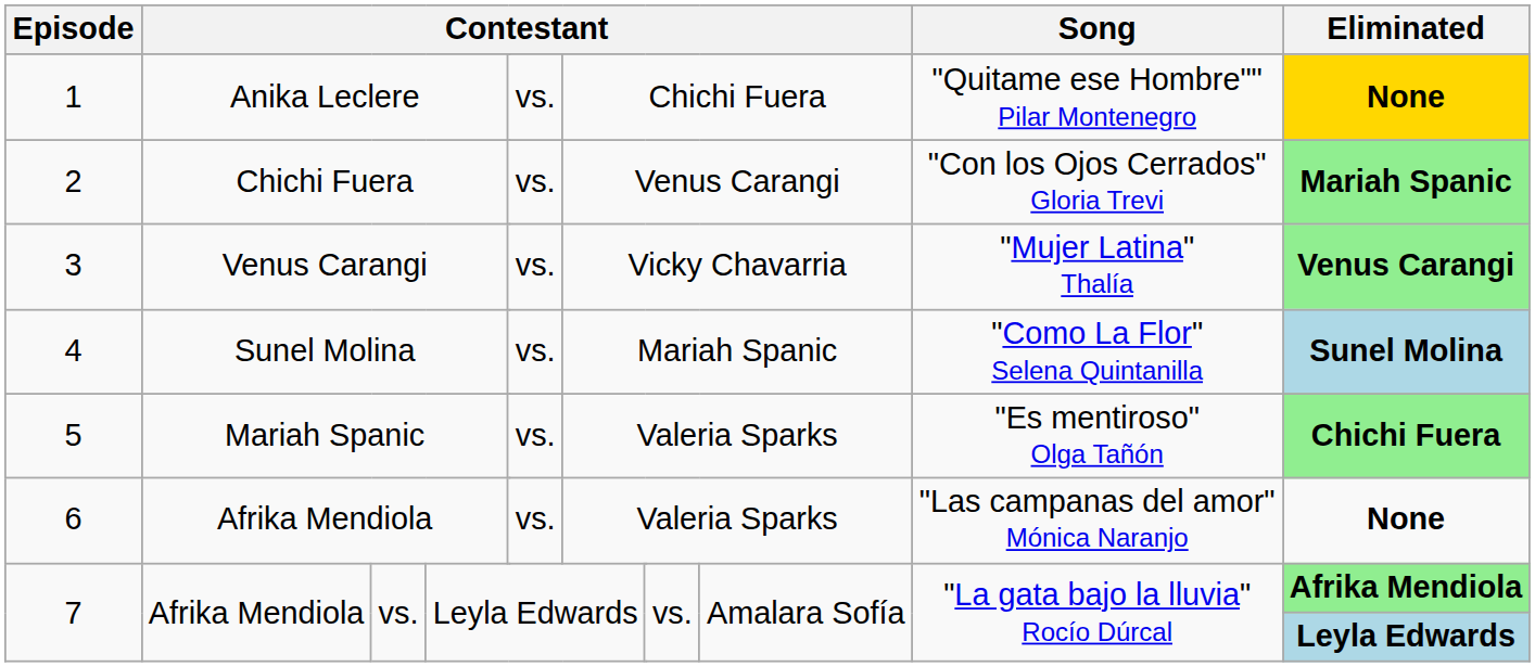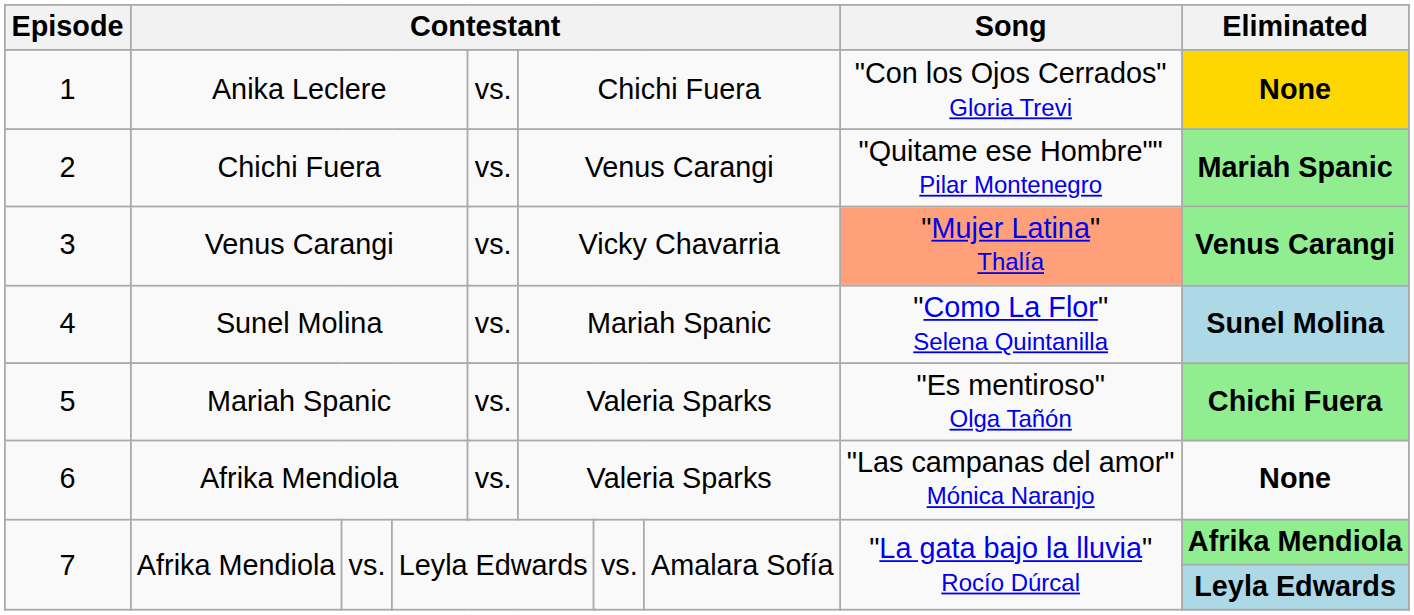1 | Song: "Quitame ese Hombre"" Pilar Montenegro -> "Con los Ojos Cerrados" Gloria Trevi
2 | Song: "Con los Ojos Cerrados" Gloria Trevi -> "Quitame ese Hombre"" Pilar Montenegro
3 | Song: no background -> lightsalmon background
